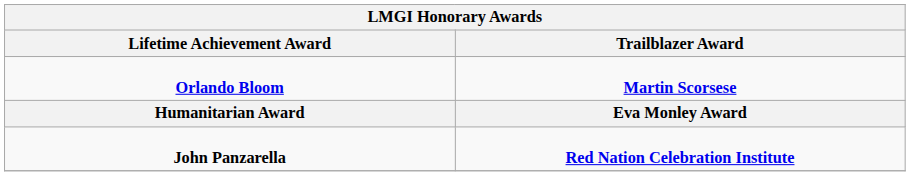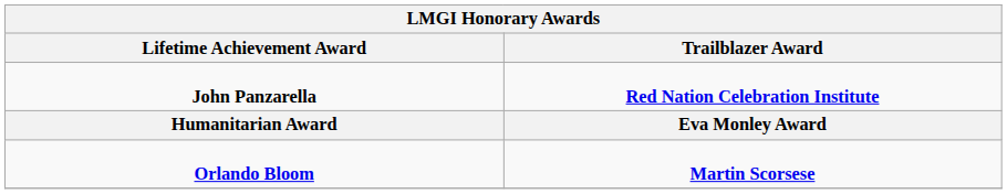rows swapped: John Panzarella <-> Orlando Bloom
